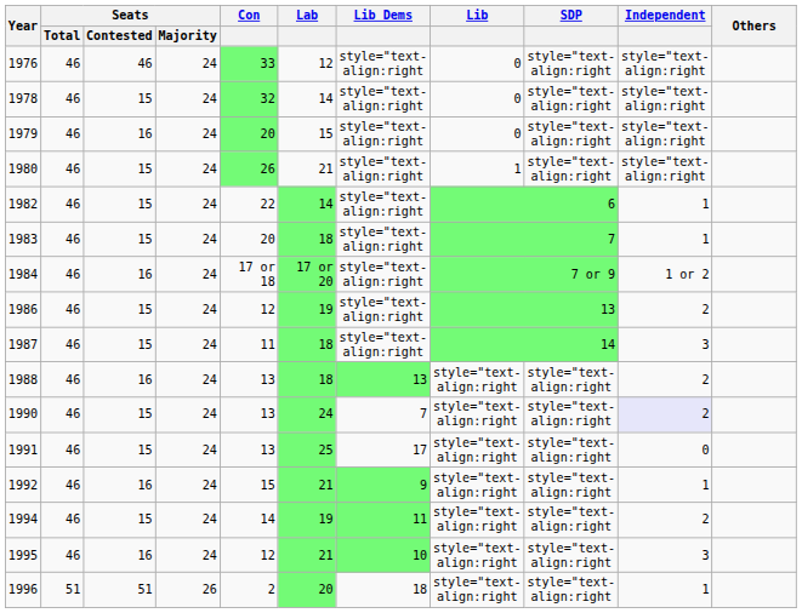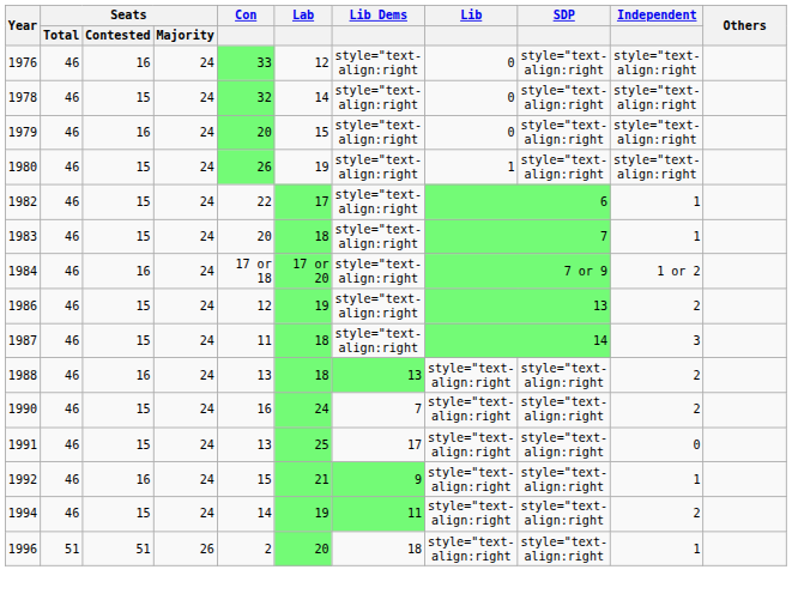1976 | Seats / Contested: 46 -> 16
1980 | Lab: 21 -> 19
1982 | Lab: 14 -> 17
1990 | Con: 13 -> 16
1990 | Independent: lavender background -> no background
- row: 1995 | 46 | 16 | 24 | 12 | 21 | 10 | style="text-align:right | style="text-align:right | 3
